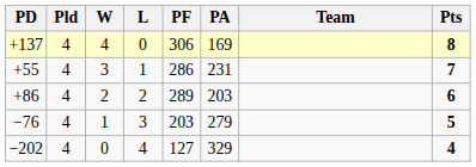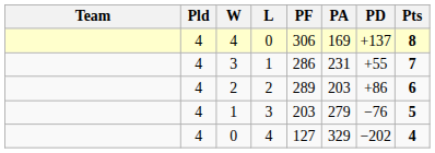columns swapped: Team <-> PD
